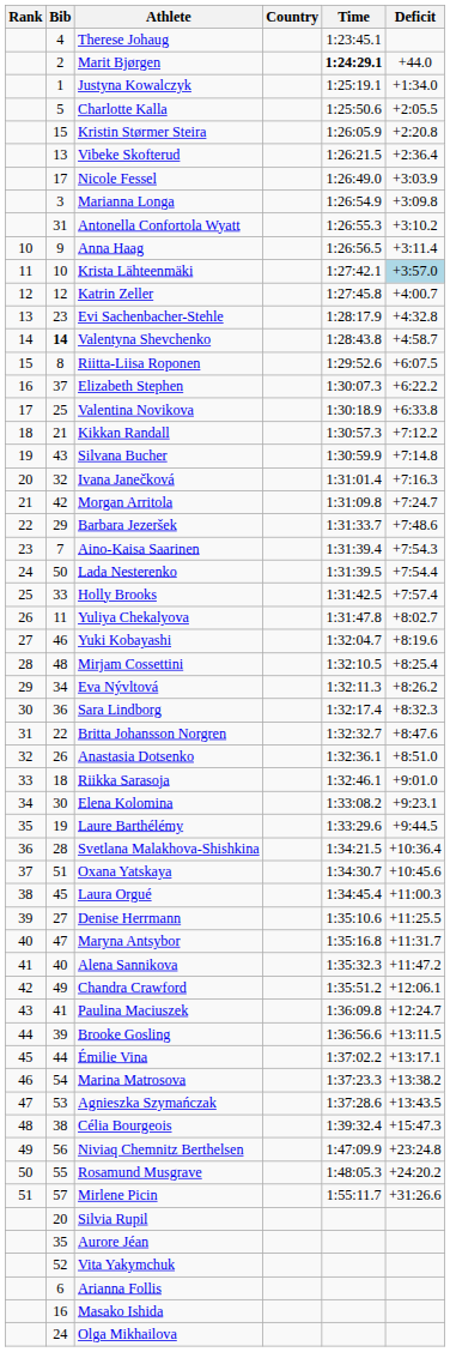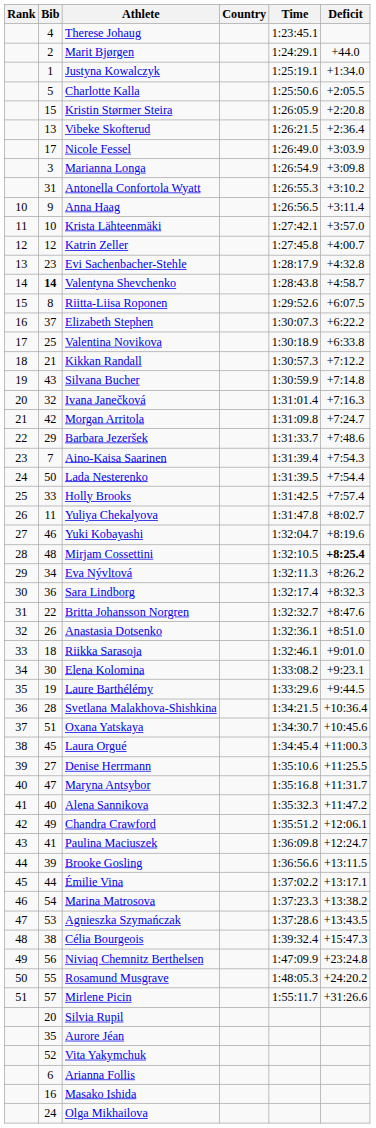Marit Bjørgen | Time: bold -> normal
Krista Lähteenmäki | Deficit: lightblue background -> no background
Mirjam Cossettini | Deficit: normal -> bold
